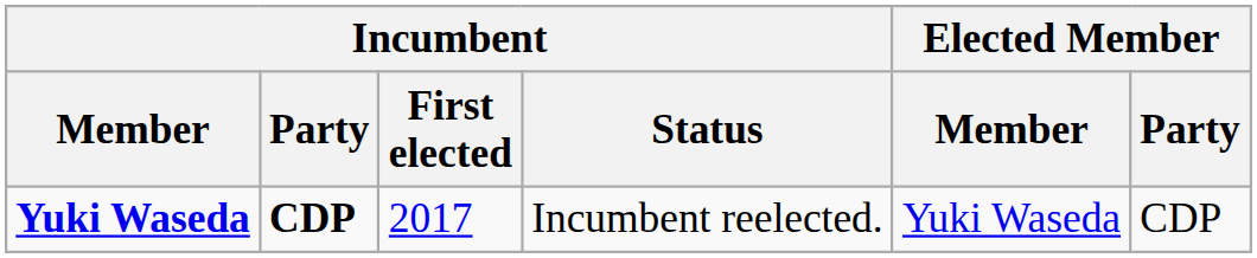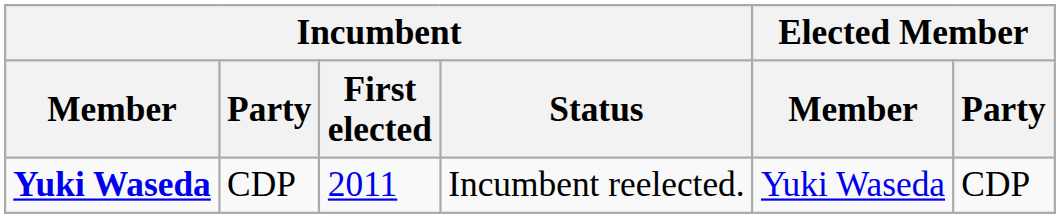row 3 | Incumbent / Party: bold -> normal
row 3 | Incumbent / First elected: 2017 -> 2011
